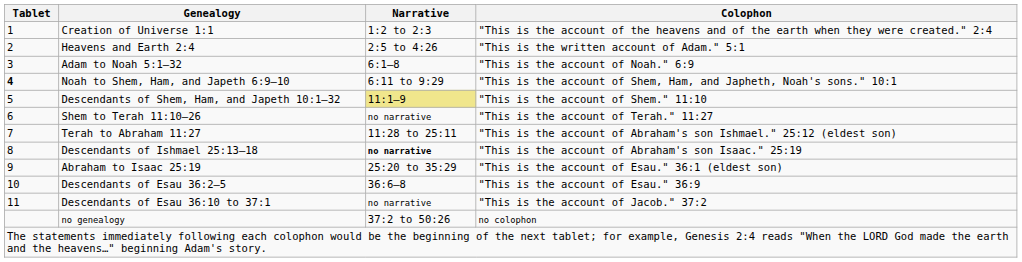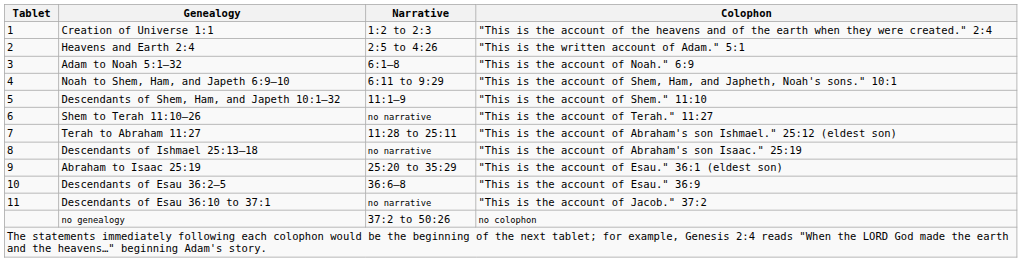Noah to Shem, Ham, and Japeth 6:9–10 | Tablet: bold -> normal
Descendants of Shem, Ham, and Japeth 10:1–32 | Narrative: khaki background -> no background
Descendants of Ishmael 25:13–18 | Narrative: bold -> normal
